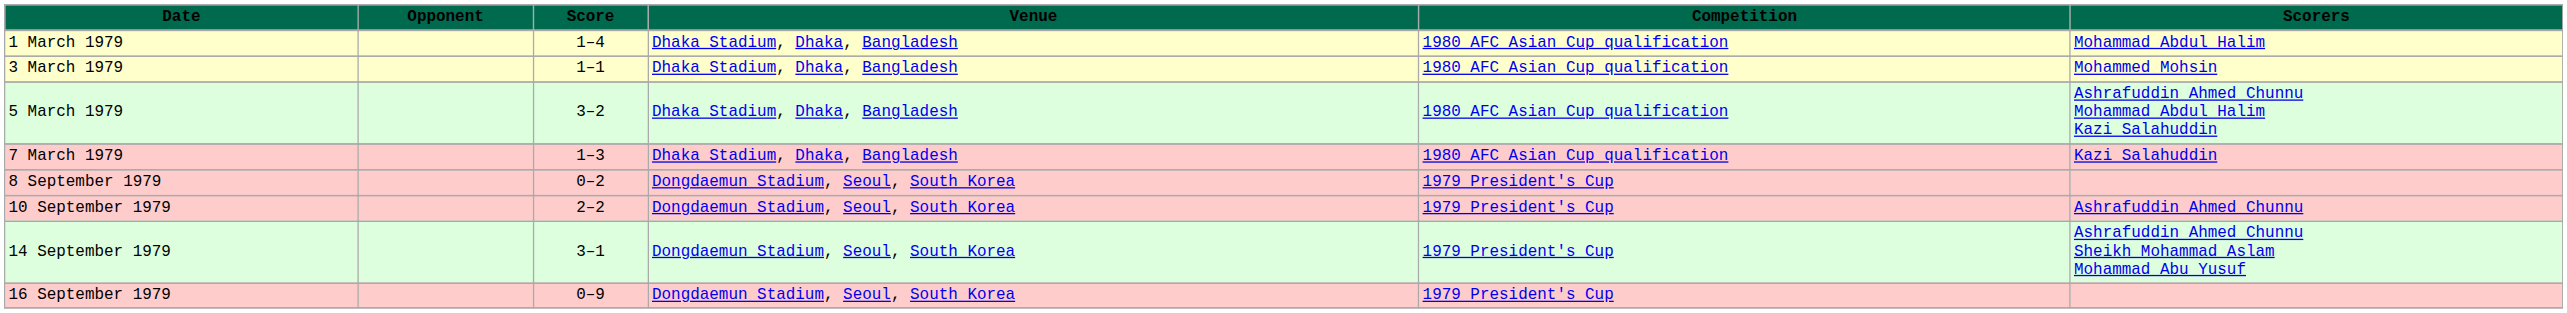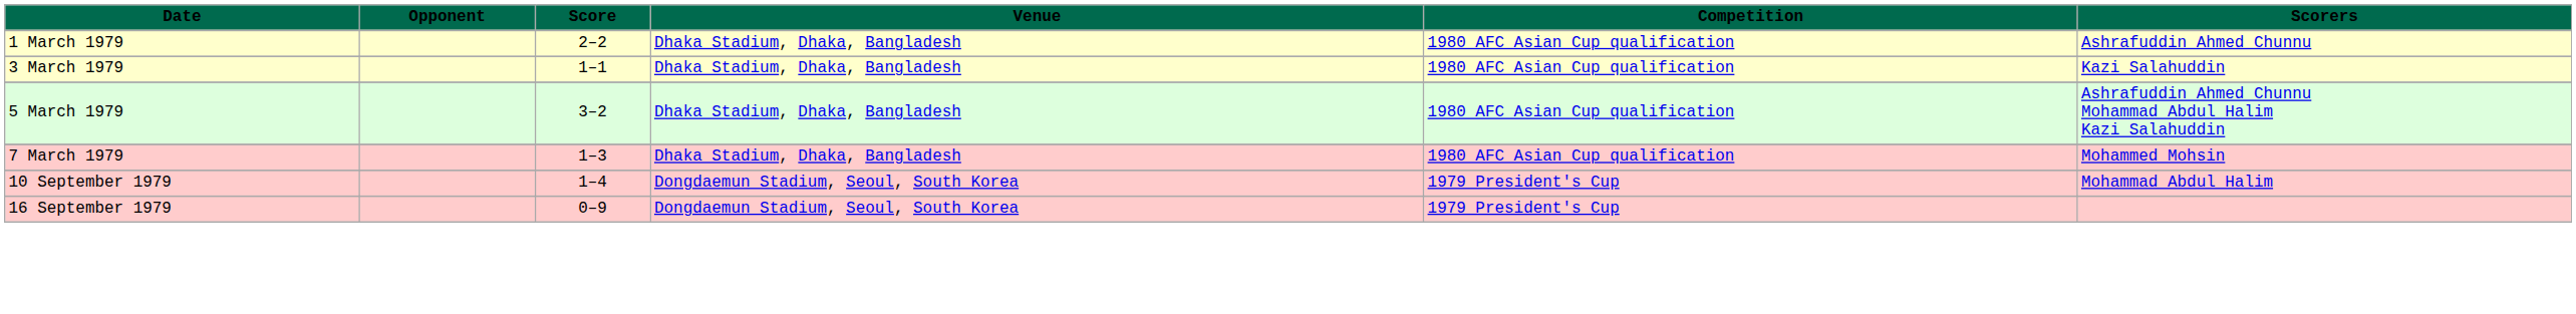1 March 1979 | Score: 1–4 -> 2–2
1 March 1979 | Scorers: Mohammad Abdul Halim -> Ashrafuddin Ahmed Chunnu
3 March 1979 | Scorers: Mohammed Mohsin -> Kazi Salahuddin
7 March 1979 | Scorers: Kazi Salahuddin -> Mohammed Mohsin
- row: 8 September 1979 | 0–2 | Dongdaemun Stadium, Seoul, South Korea | 1979 President's Cup
10 September 1979 | Score: 2–2 -> 1–4
10 September 1979 | Scorers: Ashrafuddin Ahmed Chunnu -> Mohammad Abdul Halim
- row: 14 September 1979 | 3–1 | Dongdaemun Stadium, Seoul, South Korea | 1979 President's Cup | Ashrafuddin Ahmed Chunnu Sheikh Mohammad Aslam Mohammad Abu Yusuf
